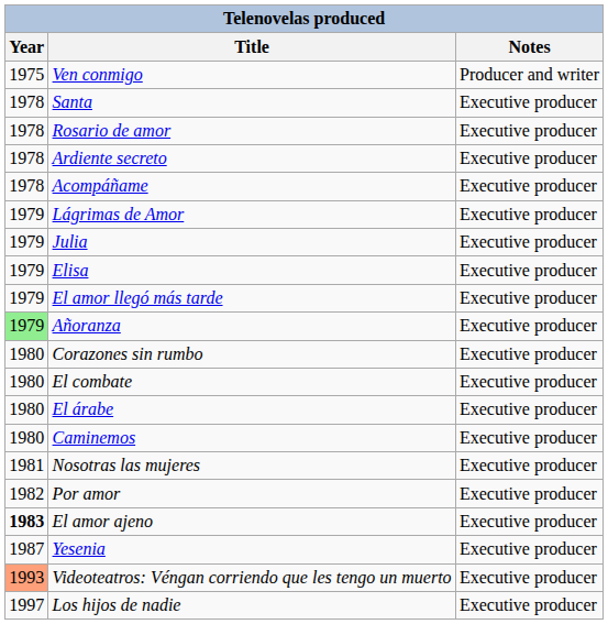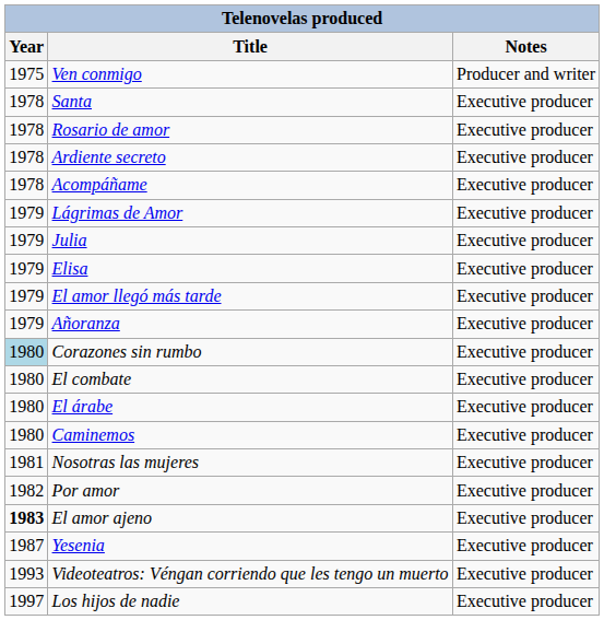Añoranza | Year: lightgreen background -> no background
Corazones sin rumbo | Year: no background -> lightblue background
Videoteatros: Véngan corriendo que les tengo un muerto | Year: lightsalmon background -> no background
